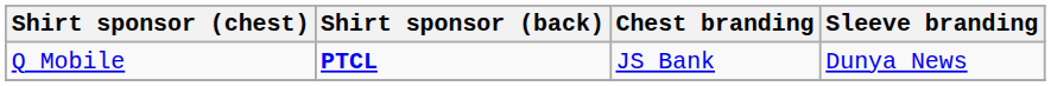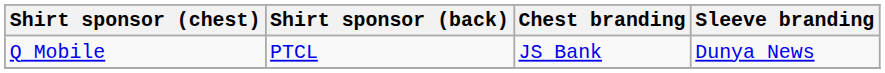Q Mobile | Shirt sponsor (back): bold -> normal
